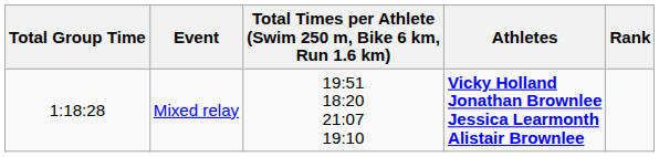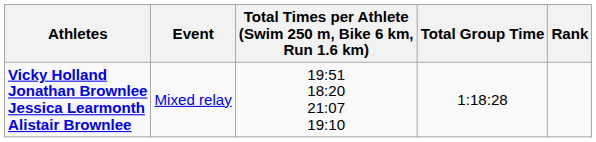columns swapped: Athletes <-> Total Group Time
